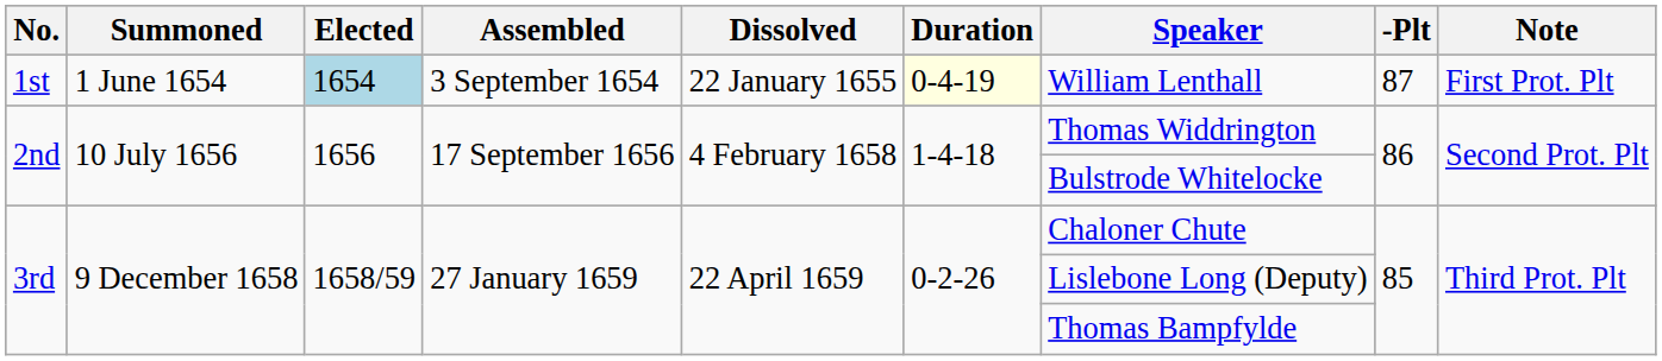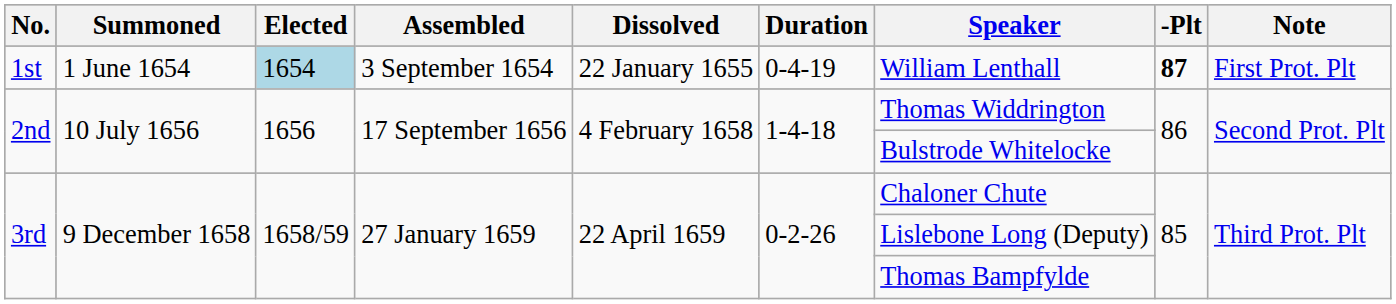1st | Duration: lightyellow background -> no background
1st | -Plt: normal -> bold
